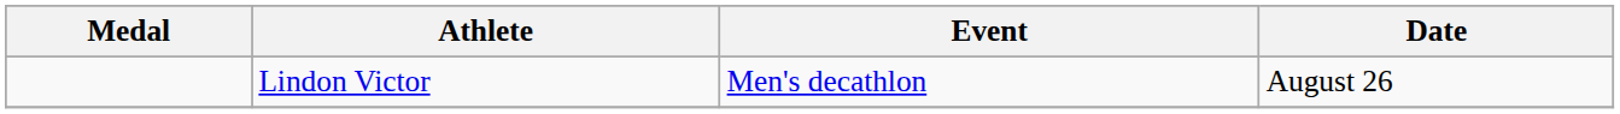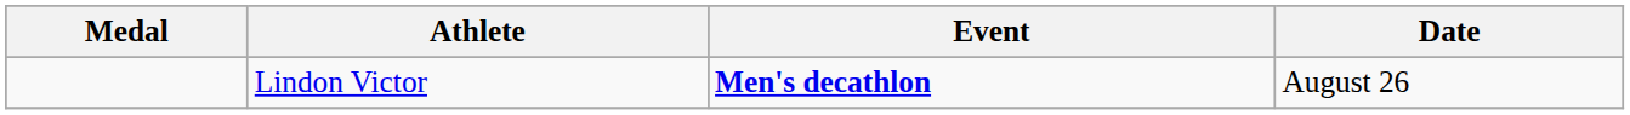Lindon Victor | Event: normal -> bold
